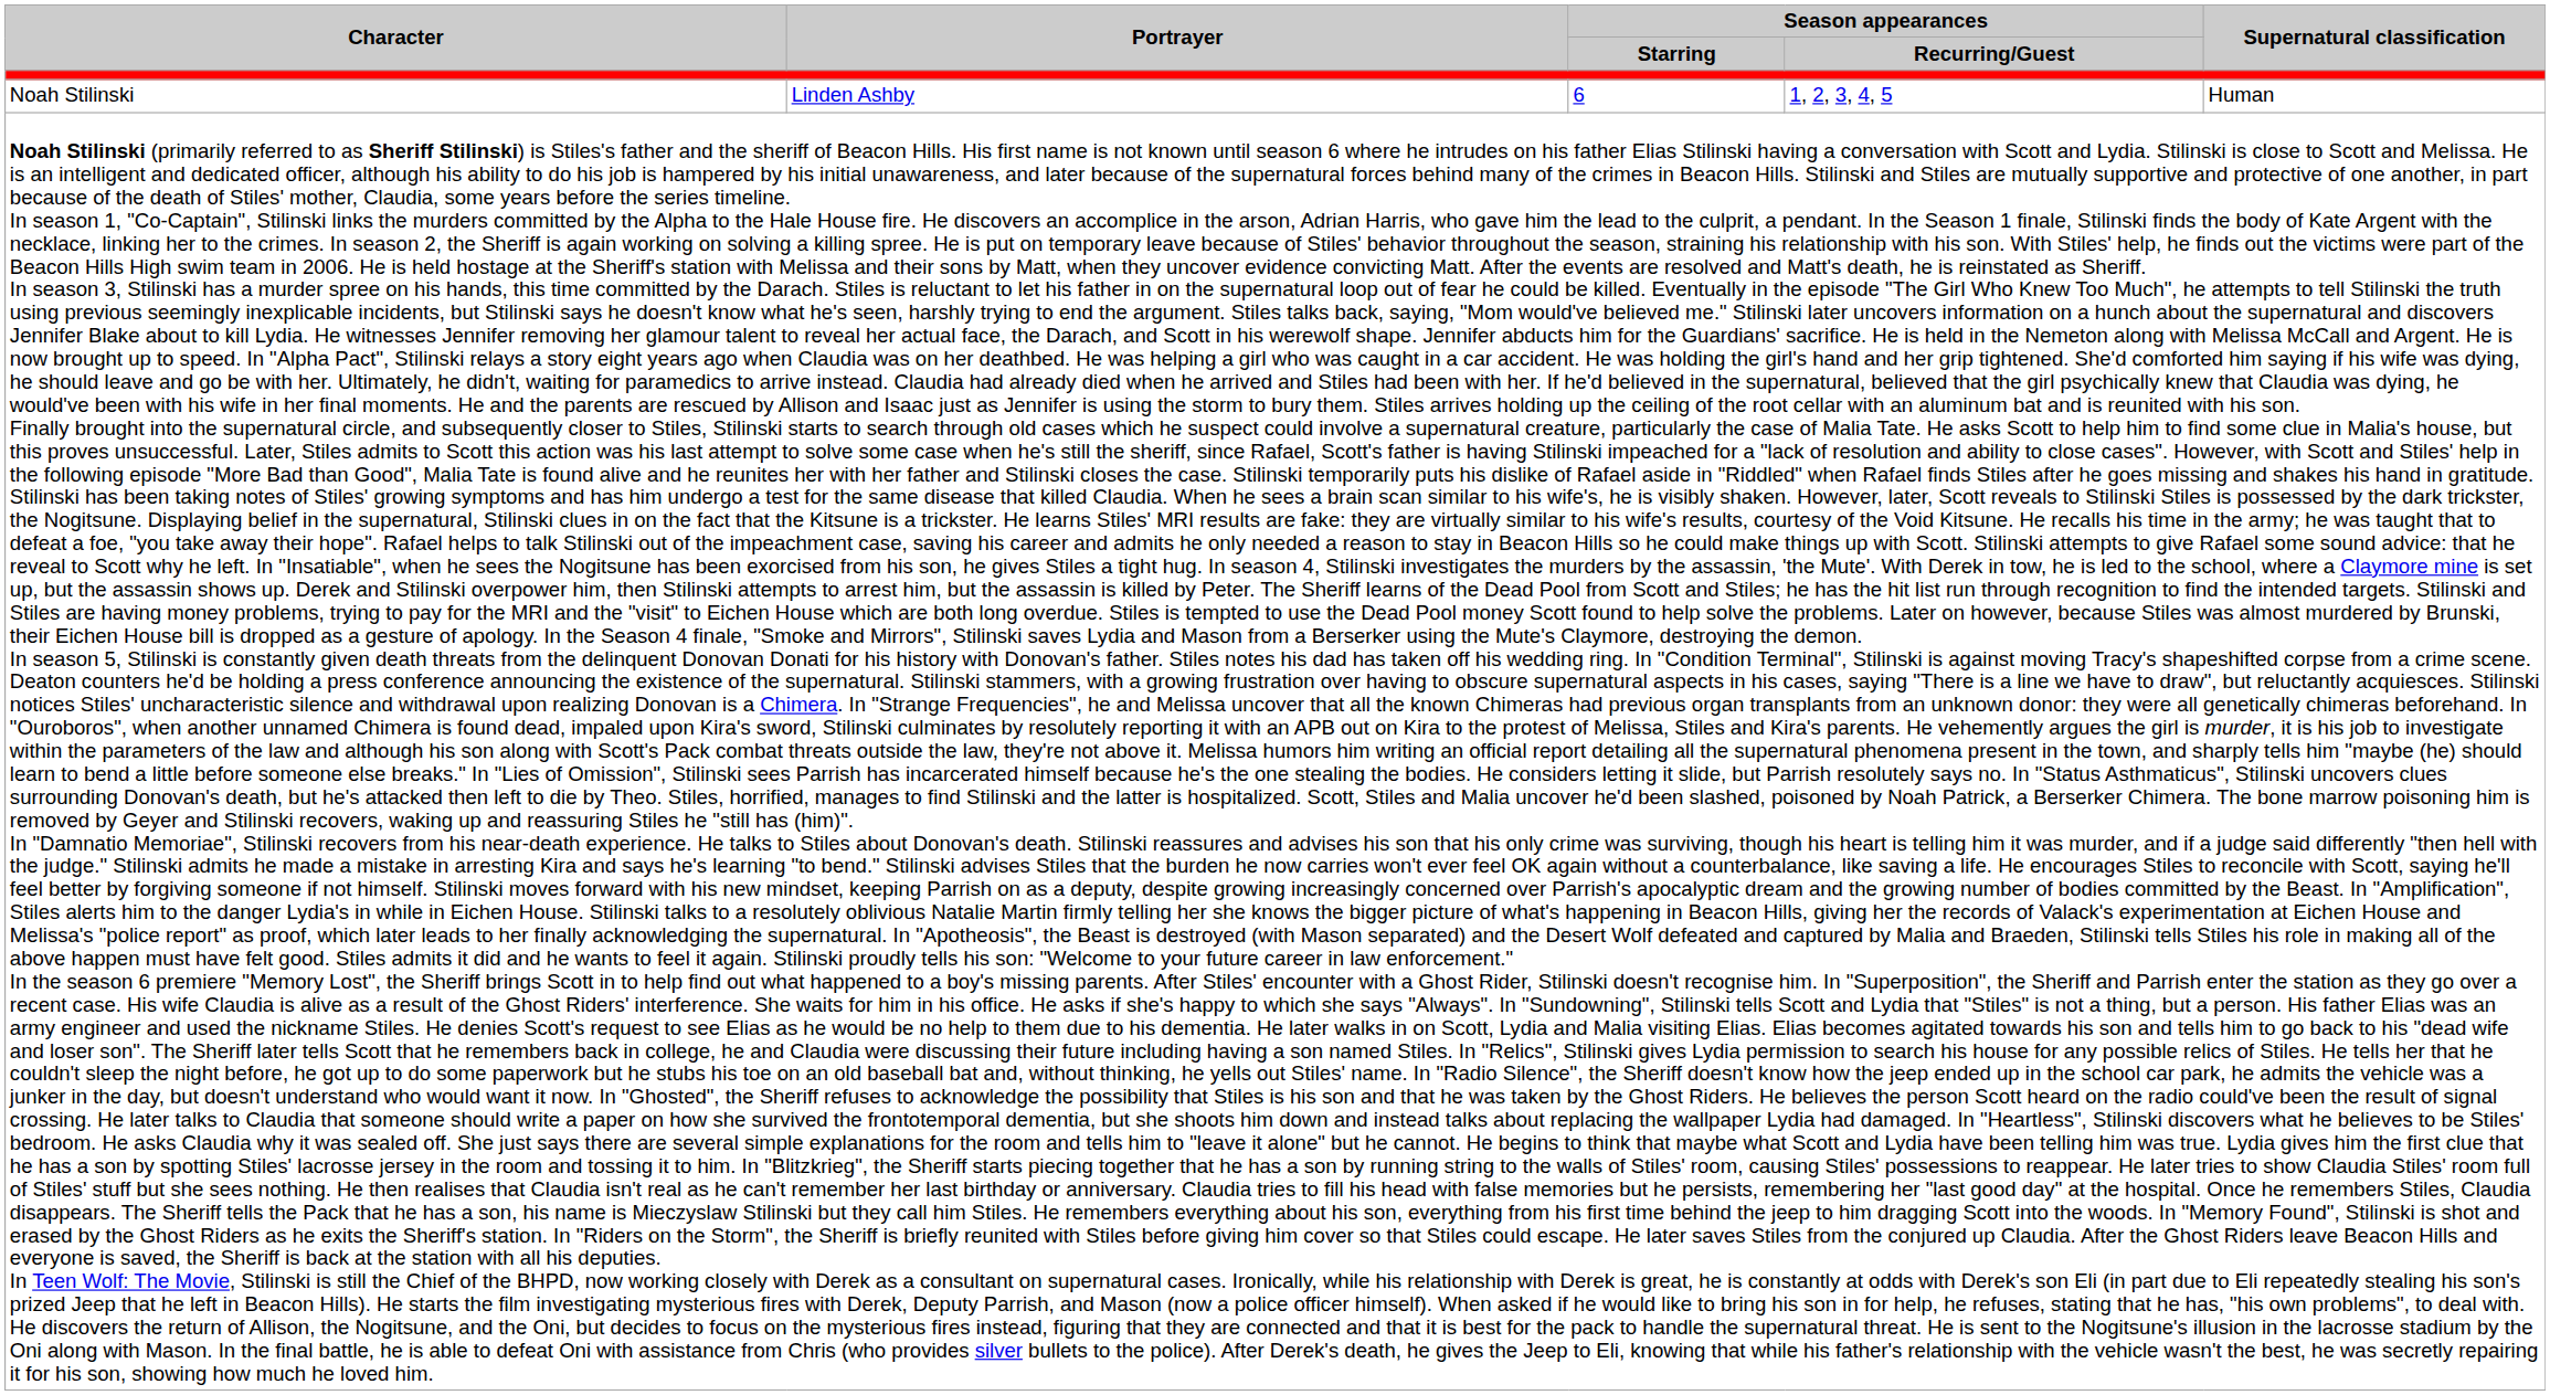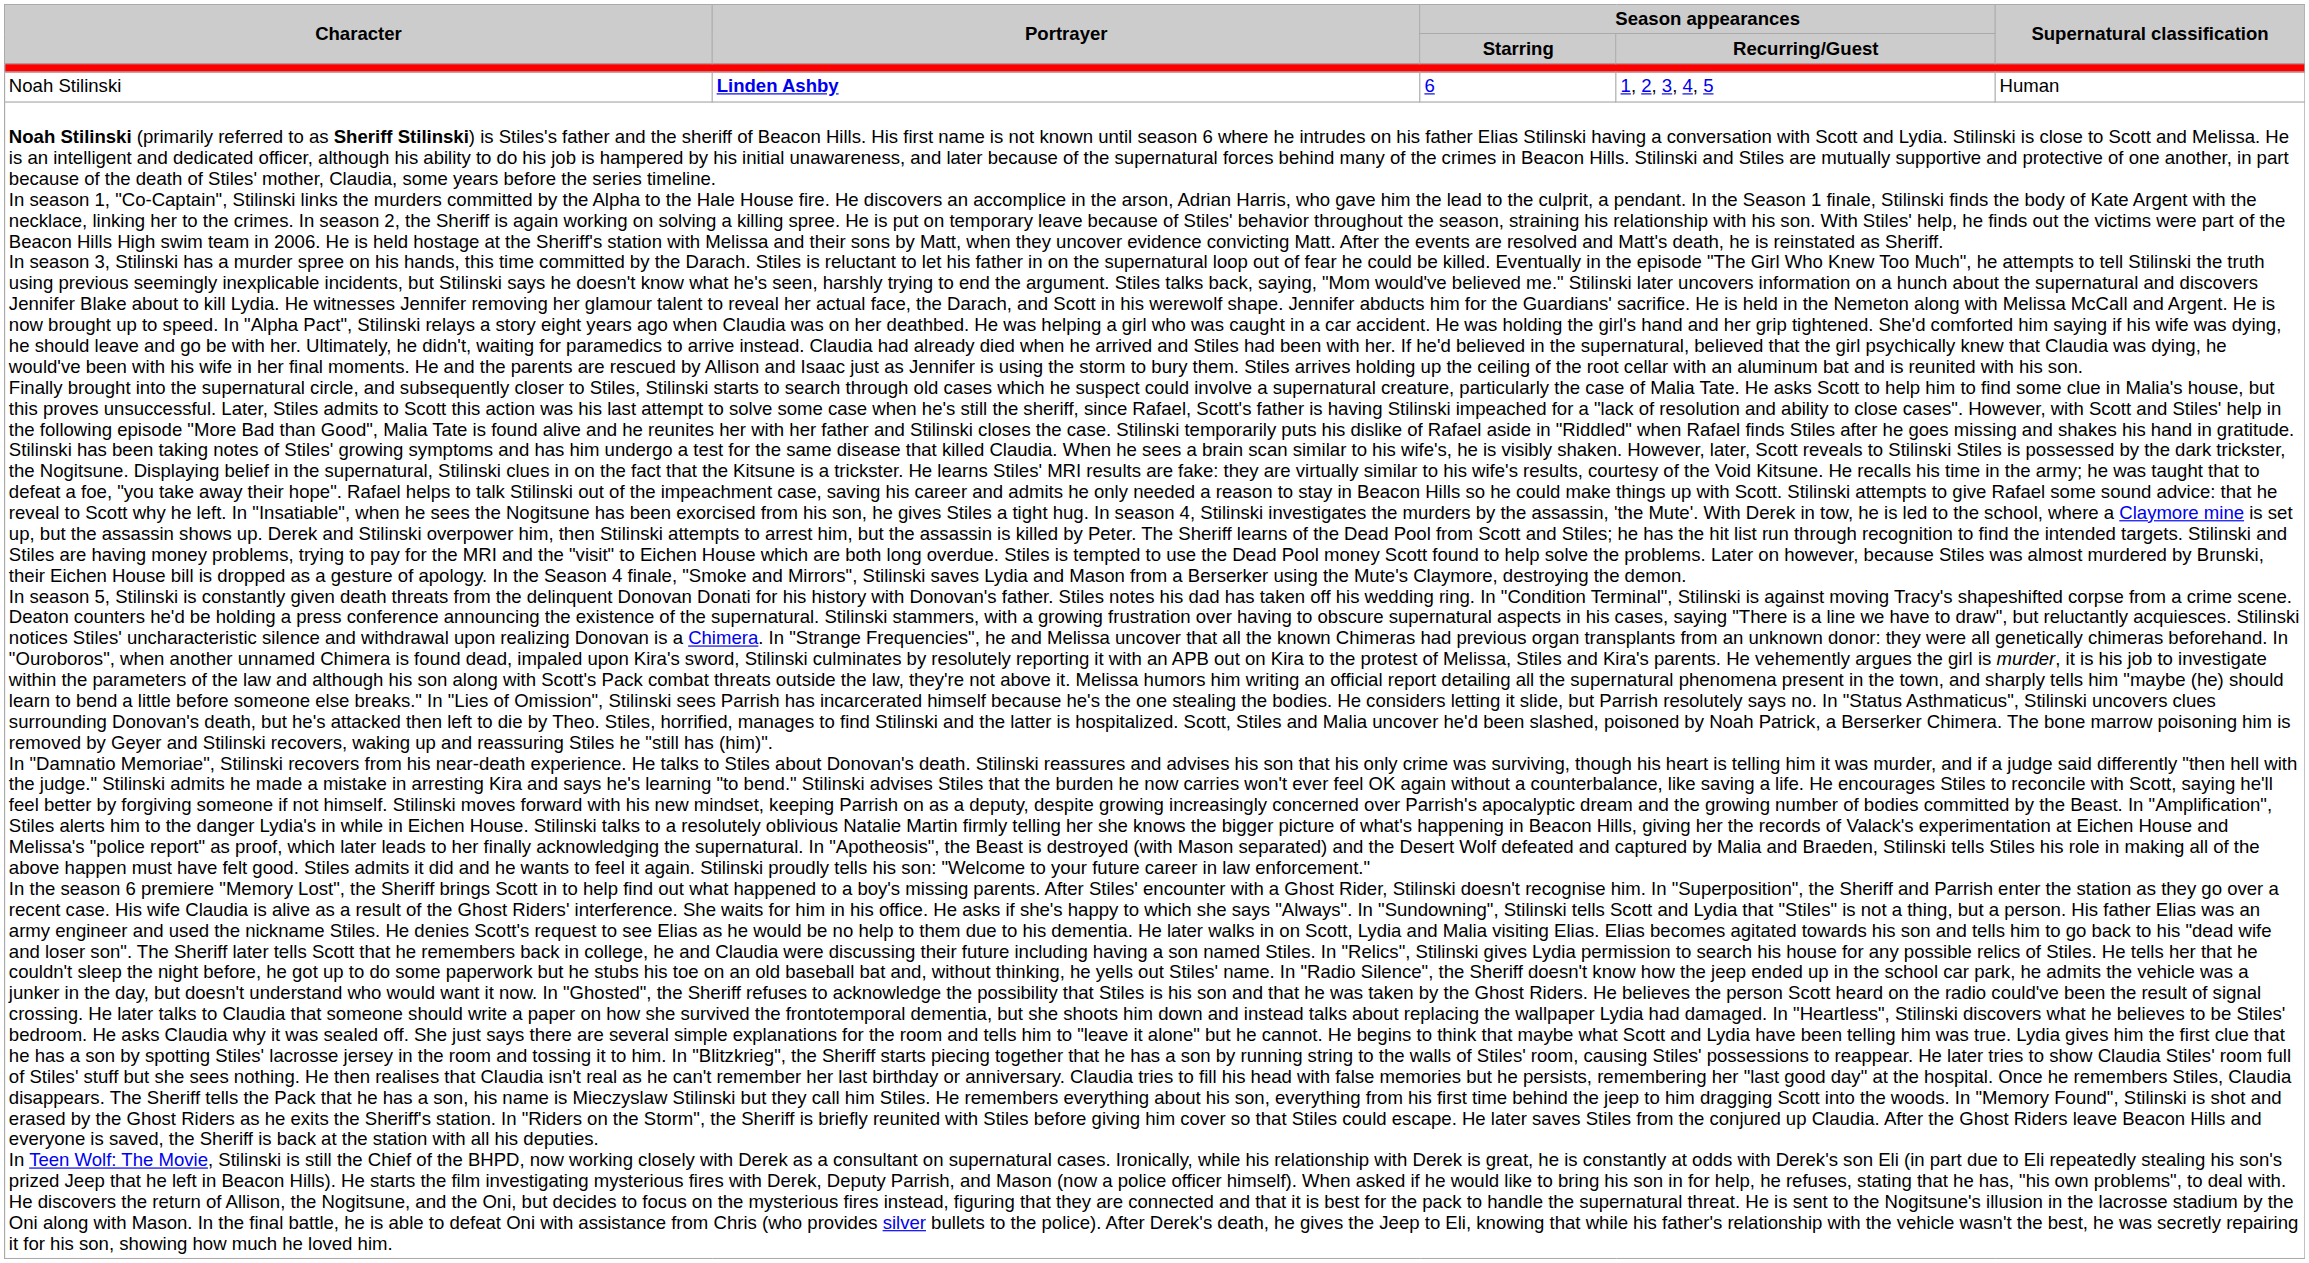Noah Stilinski | Portrayer: normal -> bold
